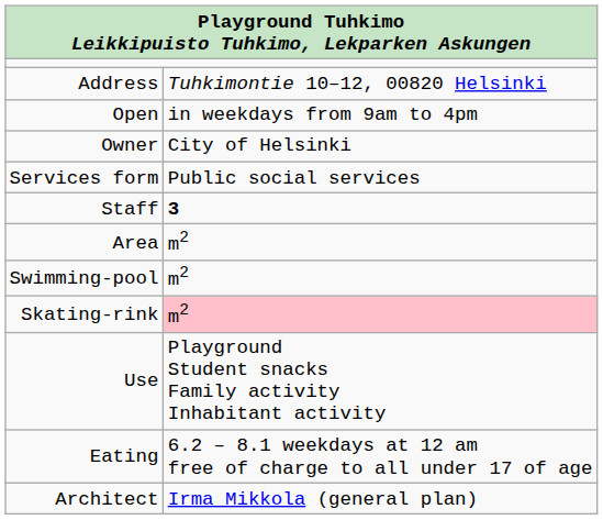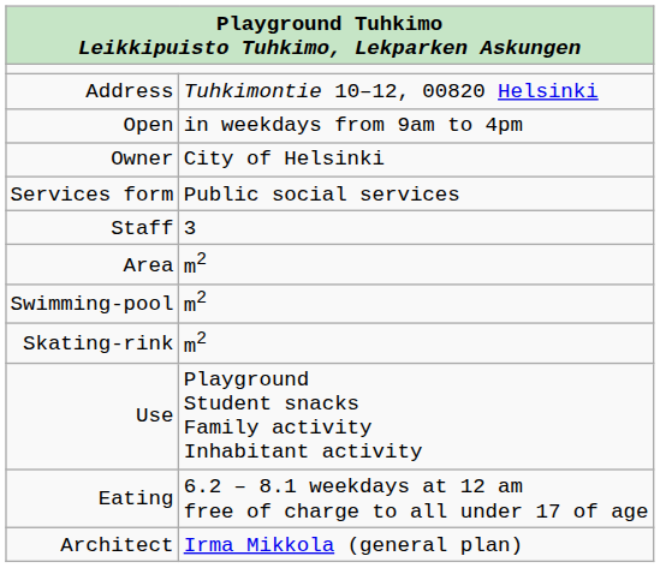Staff | column 2: bold -> normal
Skating-rink | column 2: pink background -> no background
